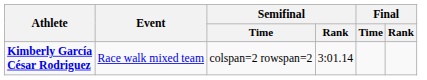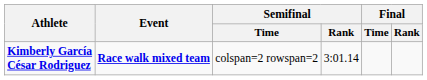Kimberly García César Rodriguez | Event: normal -> bold
